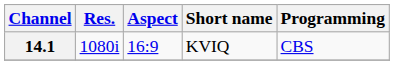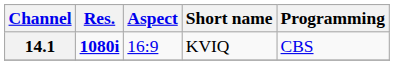14.1 | Res.: normal -> bold
